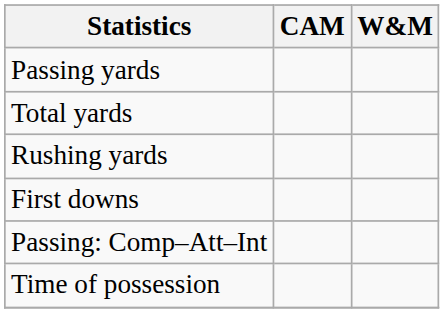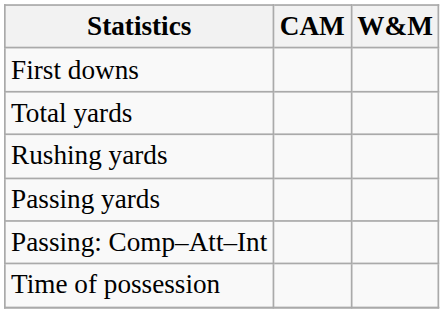rows swapped: First downs <-> Passing yards
